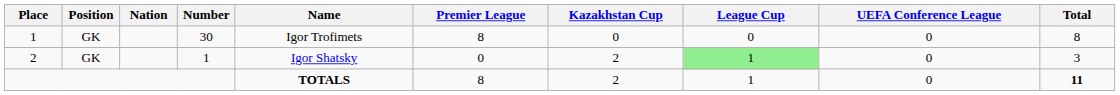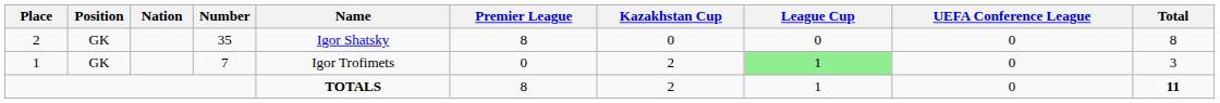row 2 | Place: 1 -> 2
row 2 | Number: 30 -> 35
row 2 | Name: Igor Trofimets -> Igor Shatsky
row 3 | Place: 2 -> 1
row 3 | Number: 1 -> 7
row 3 | Name: Igor Shatsky -> Igor Trofimets
